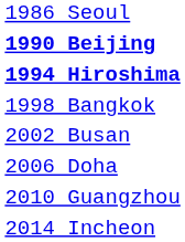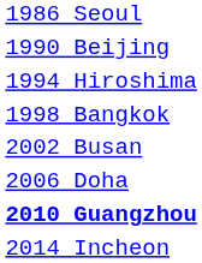1990 Beijing | column 1: bold -> normal
1994 Hiroshima | column 1: bold -> normal
2010 Guangzhou | column 1: normal -> bold
